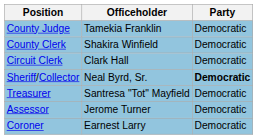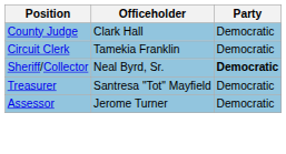County Judge | Officeholder: Tamekia Franklin -> Clark Hall
- row: County Clerk | Shakira Winfield | Democratic
Circuit Clerk | Officeholder: Clark Hall -> Tamekia Franklin
- row: Coroner | Earnest Larry | Democratic
